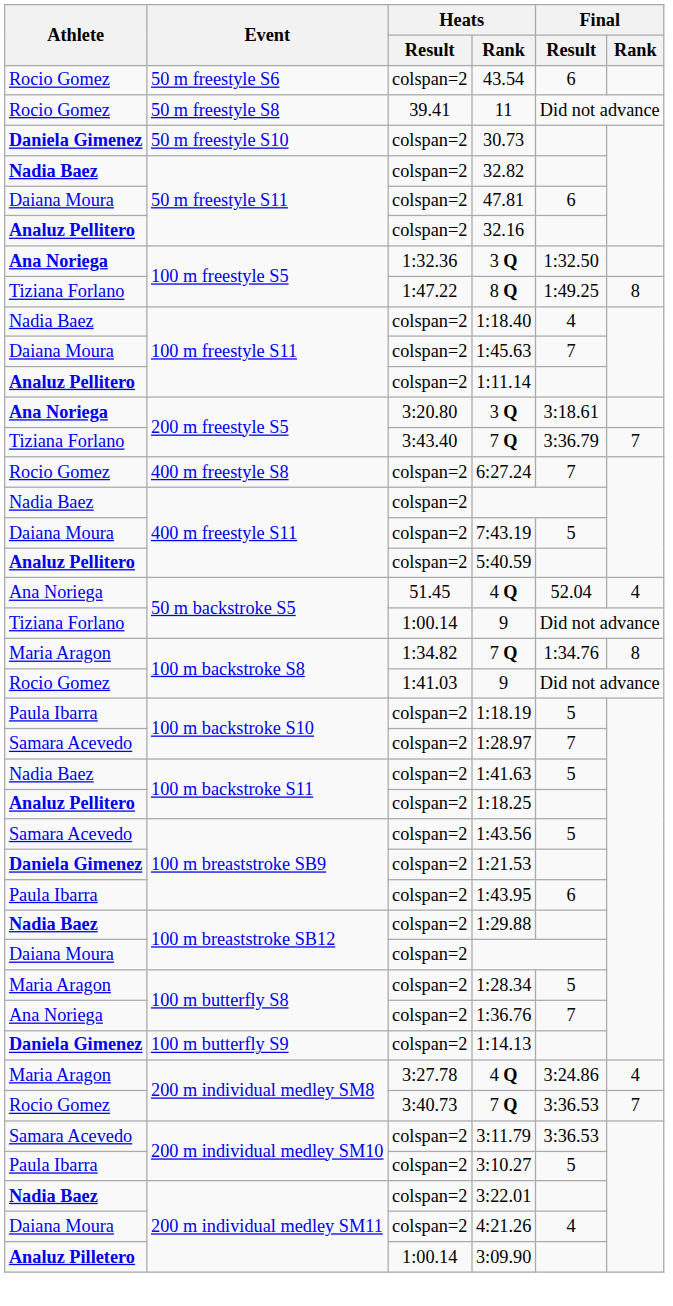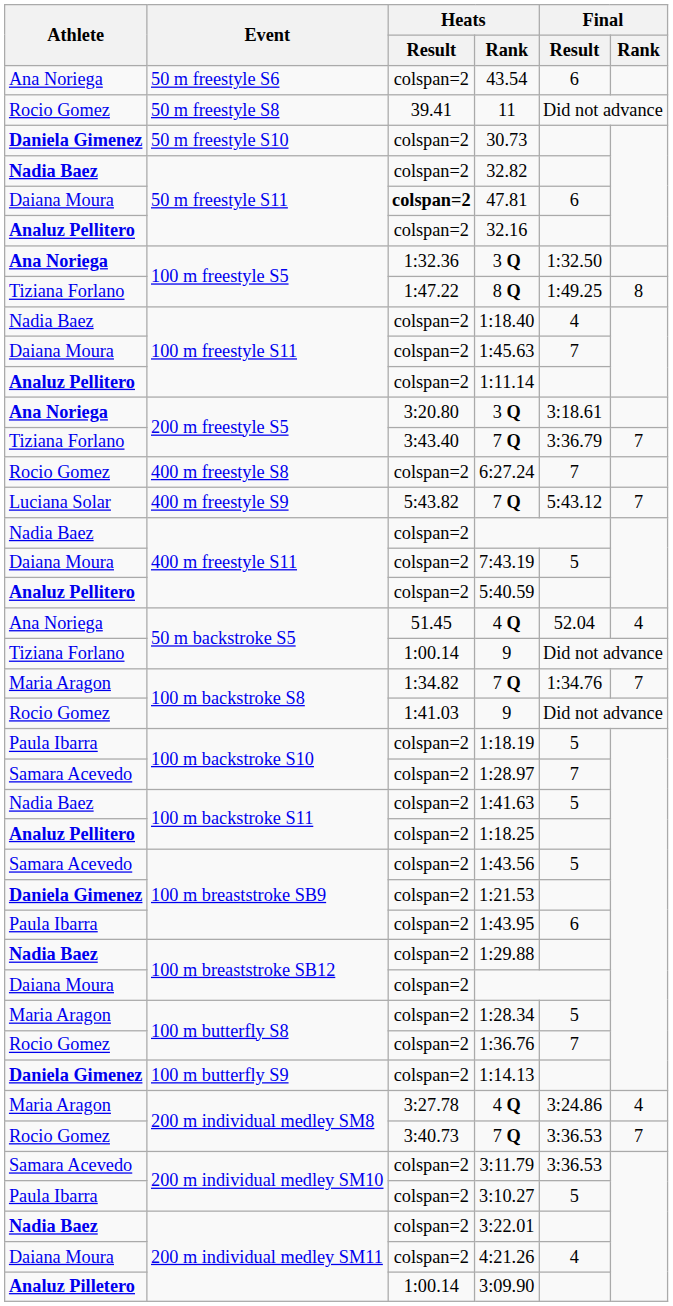43.54 | Athlete: Rocio Gomez -> Ana Noriega
47.81 | Heats / Result: normal -> bold
+ row: Luciana Solar | 400 m freestyle S9 | 5:43.82 | 7 Q | 5:43.12 | 7
100 m backstroke S8 / 7 Q | Final / Rank: 8 -> 7
1:36.76 | Athlete: Ana Noriega -> Rocio Gomez
